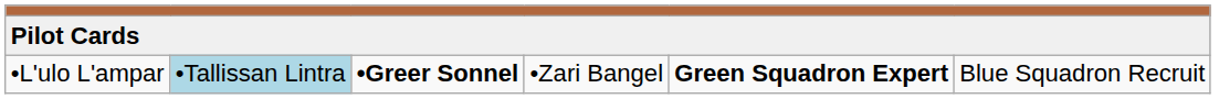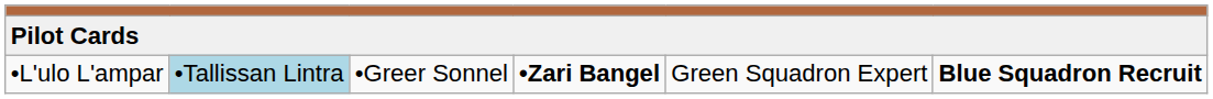•L'ulo L'ampar | column 3: bold -> normal
•L'ulo L'ampar | column 4: normal -> bold
•L'ulo L'ampar | column 5: bold -> normal
•L'ulo L'ampar | column 6: normal -> bold
